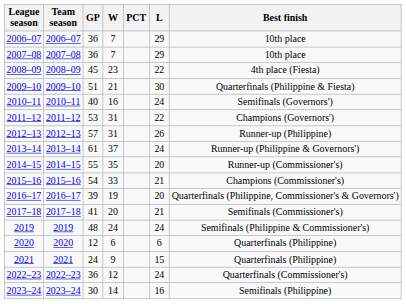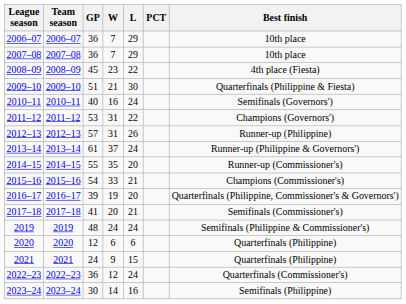columns swapped: L <-> PCT
